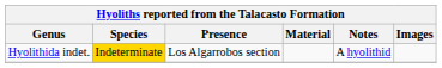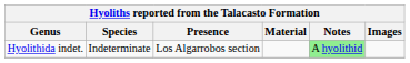Hyolithida indet. | Species: gold background -> no background
Hyolithida indet. | Notes: no background -> lightgreen background
